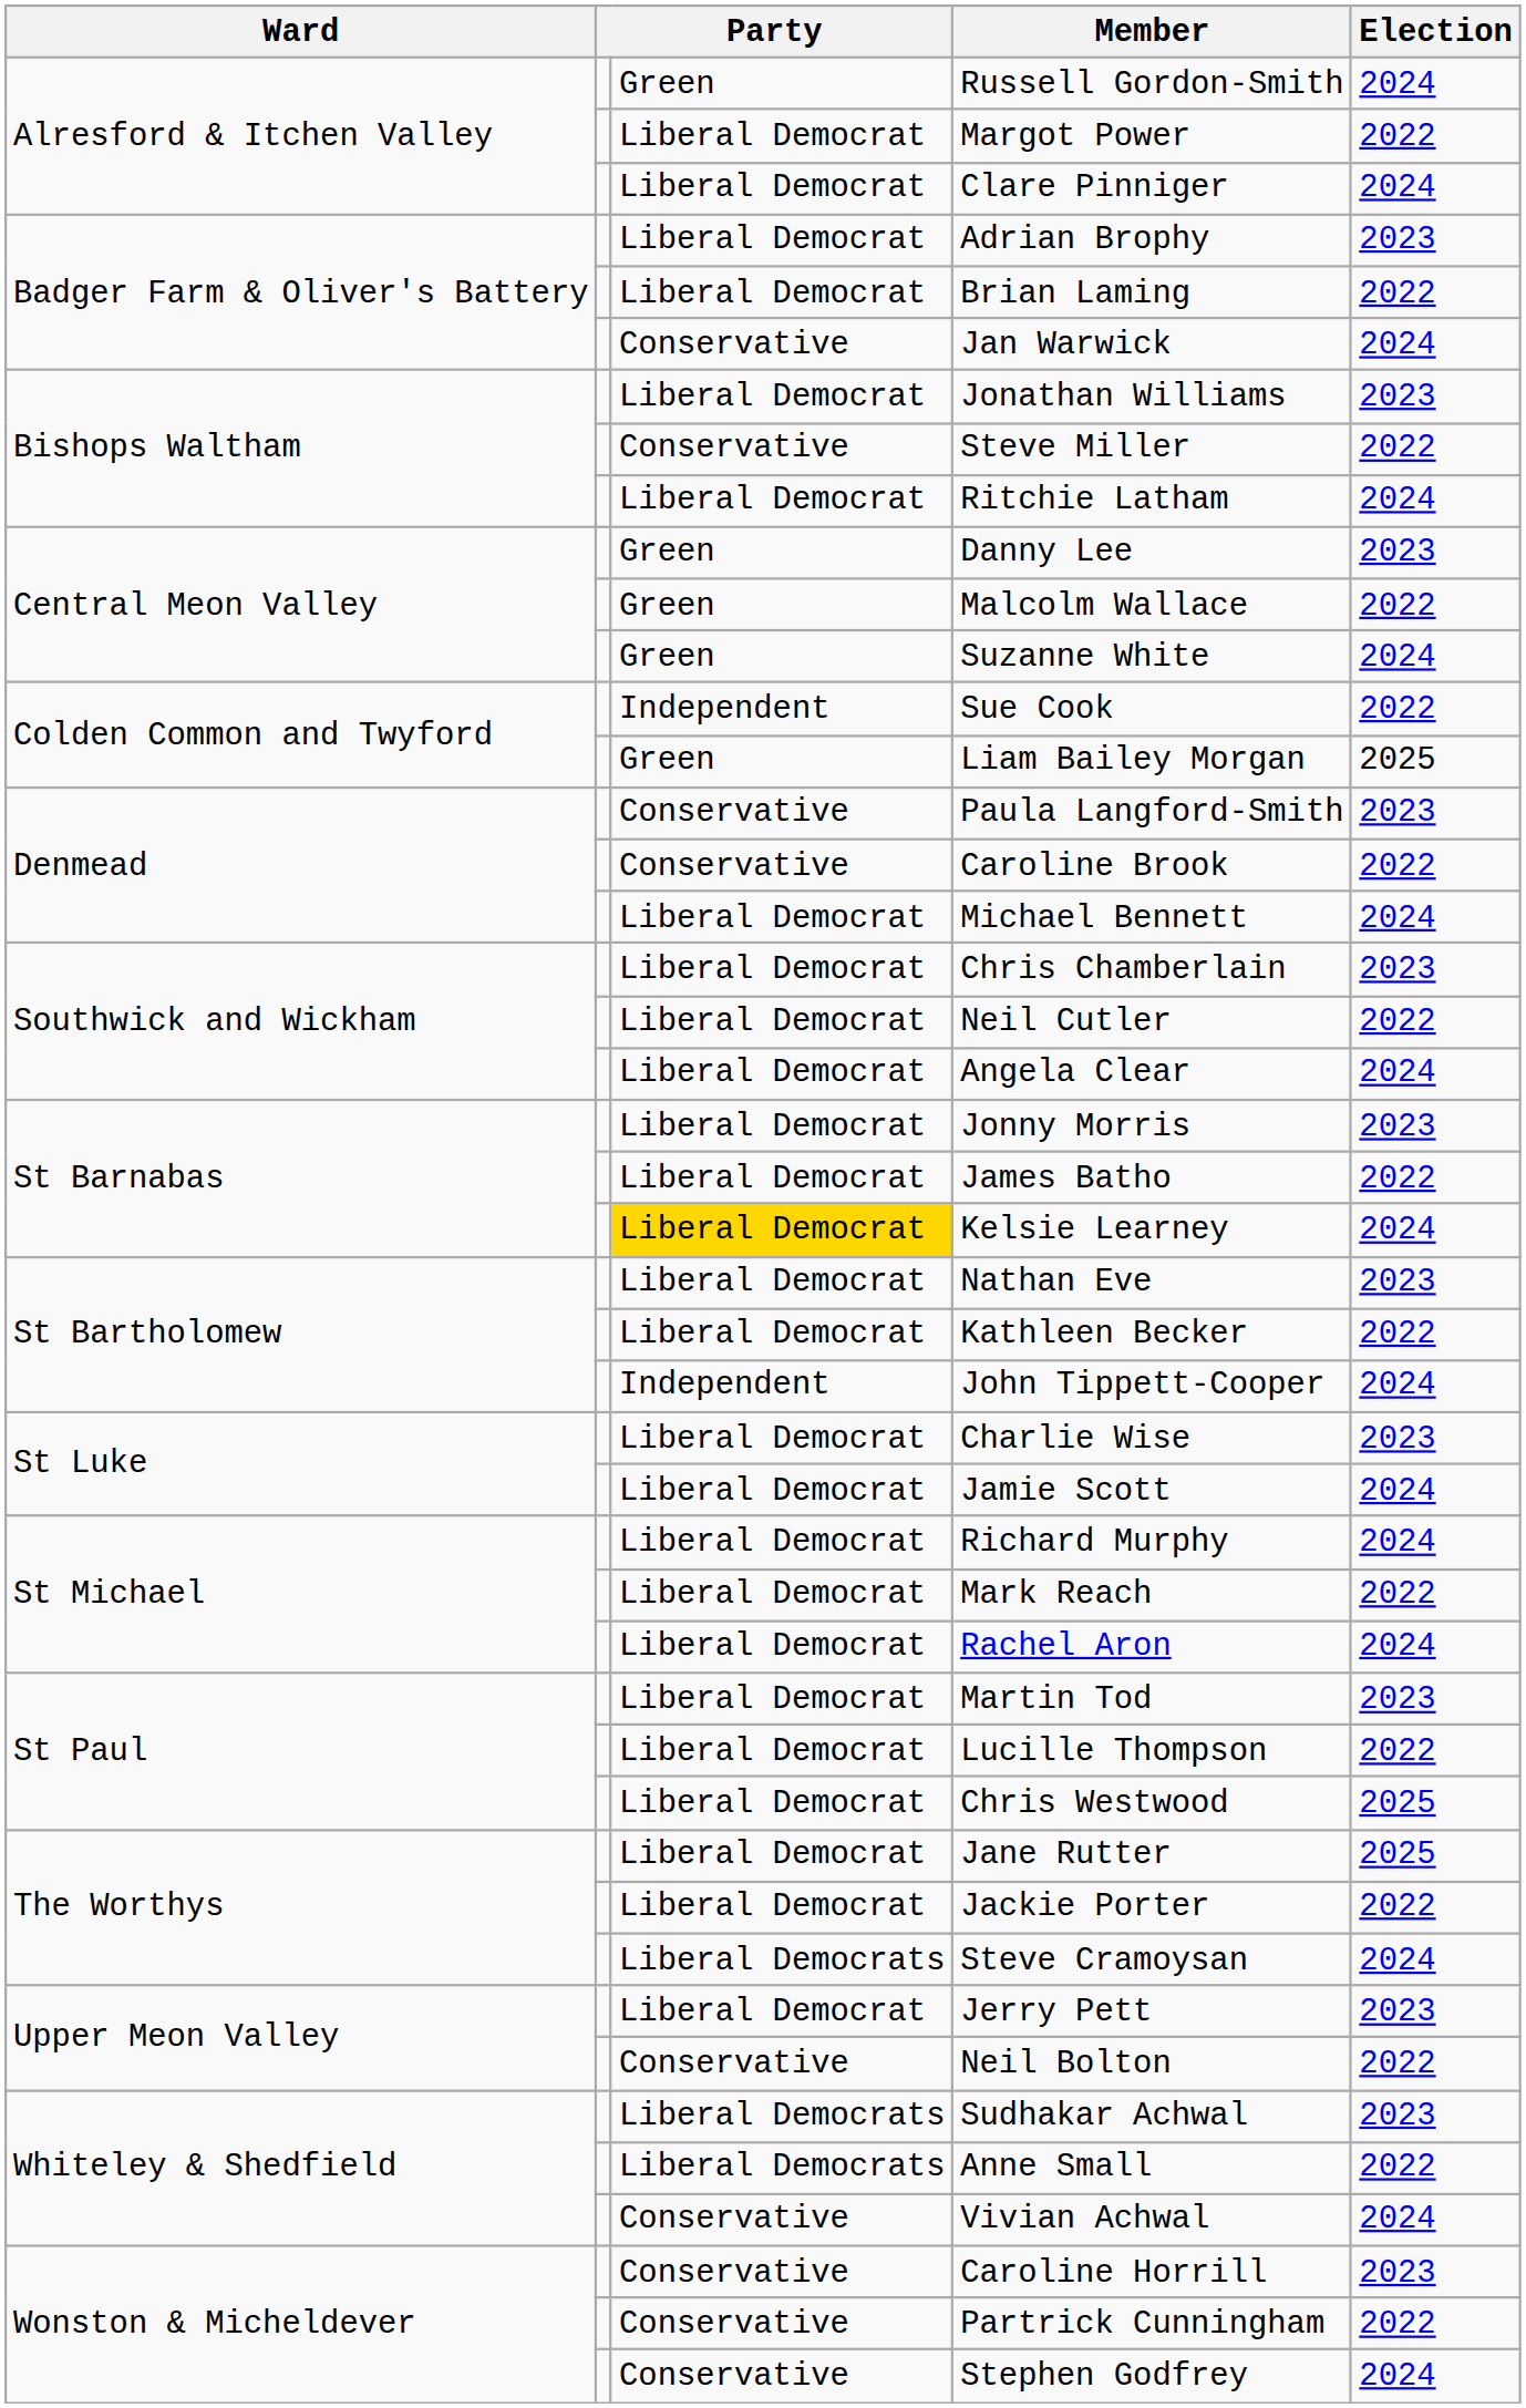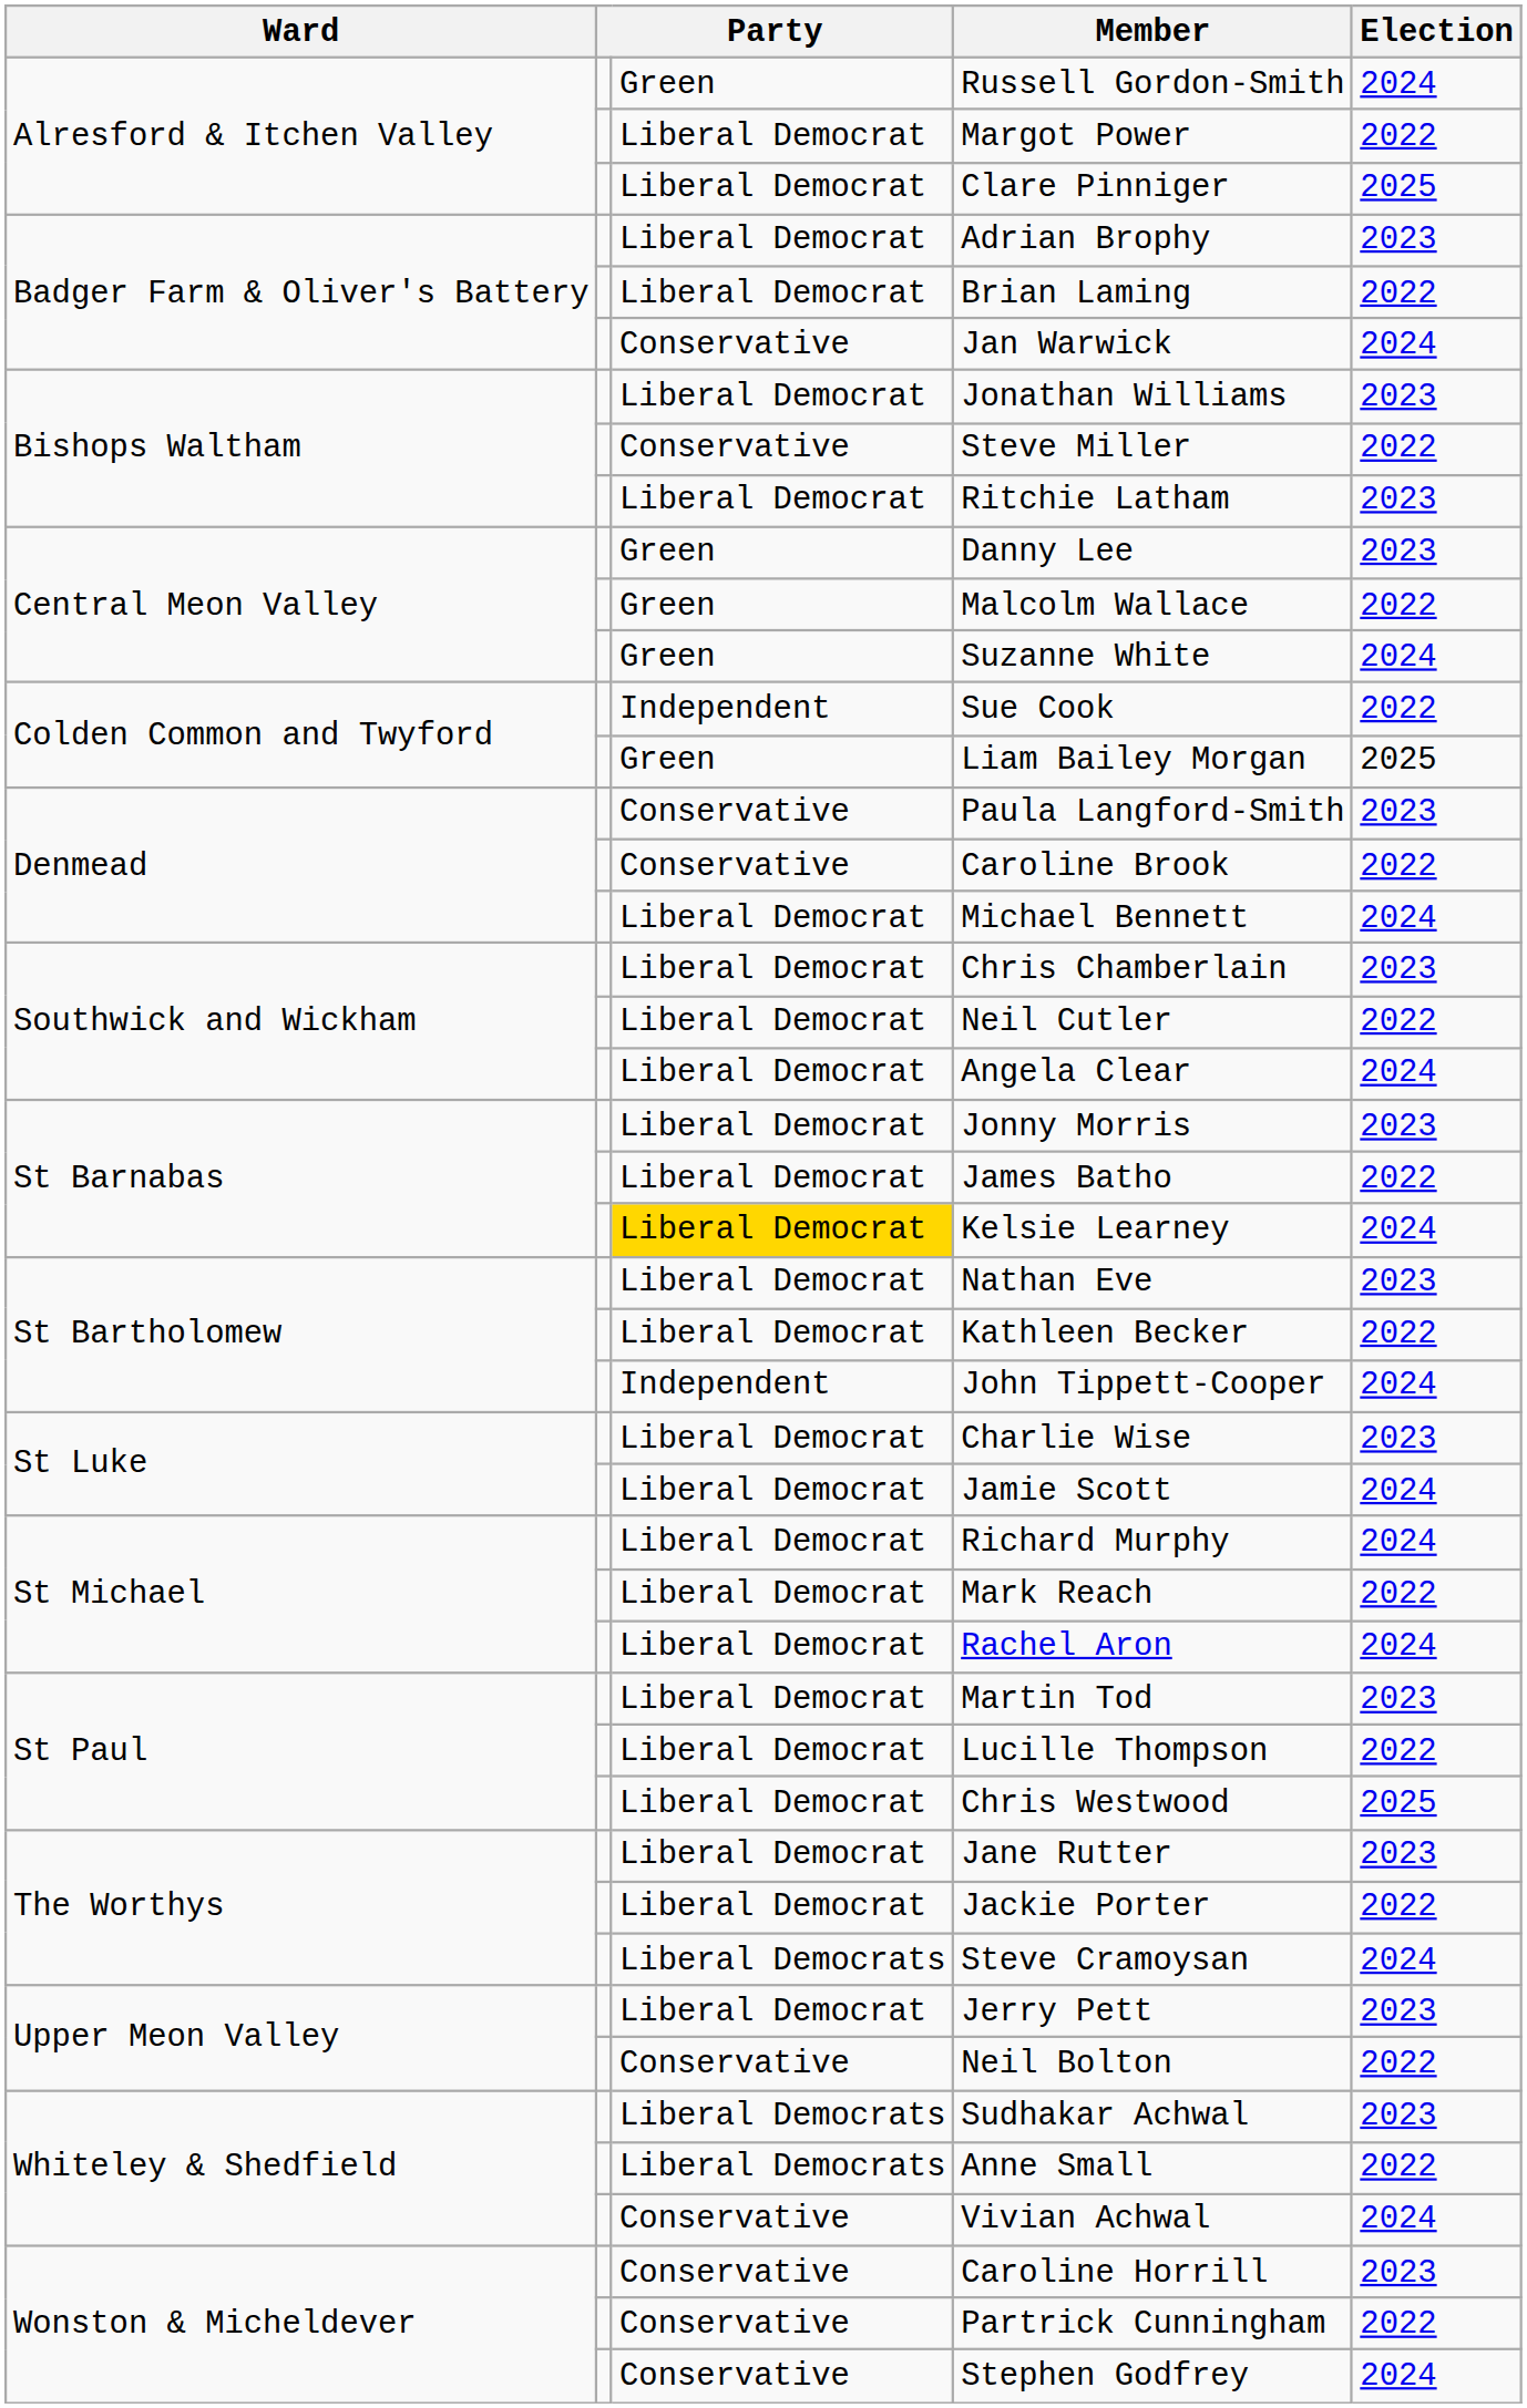Clare Pinniger | Election: 2024 -> 2025
Ritchie Latham | Election: 2024 -> 2023
Jane Rutter | Election: 2025 -> 2023
